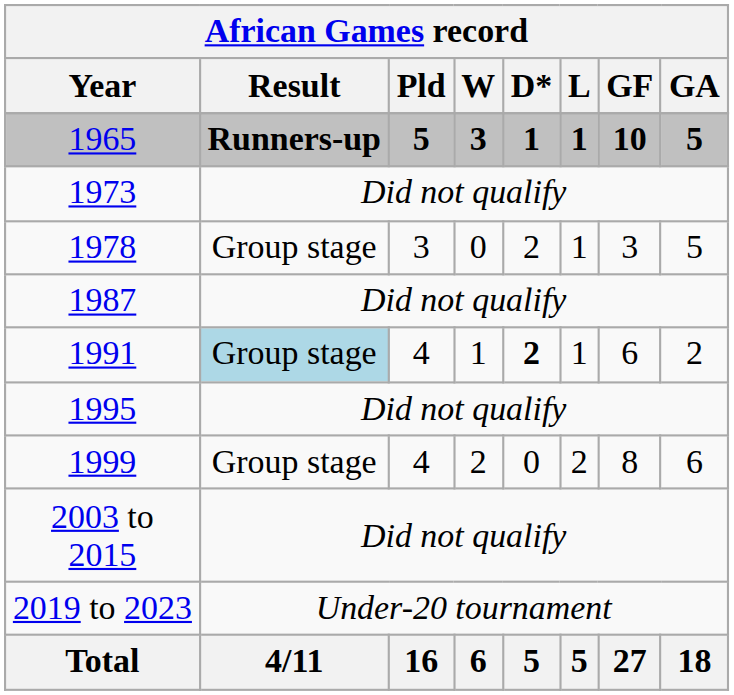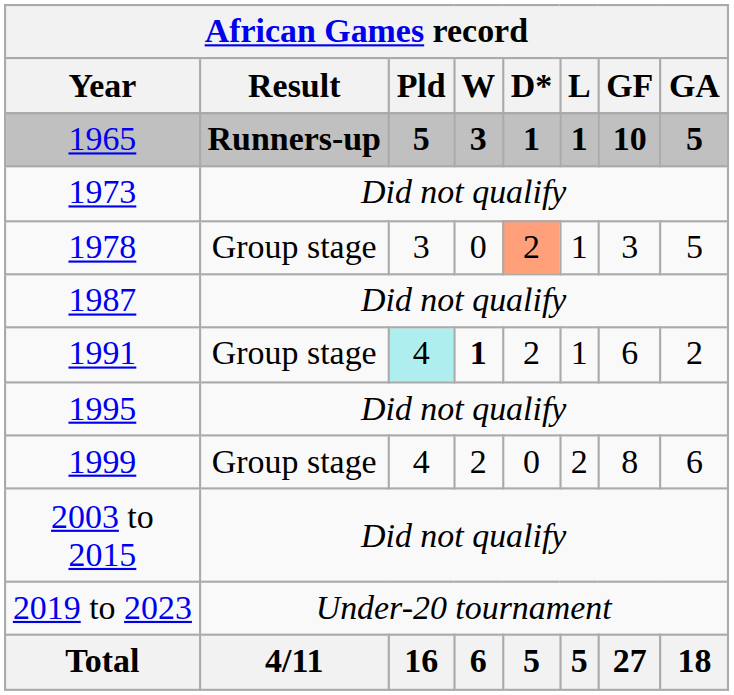1978 | D*: no background -> lightsalmon background
1991 | Result: lightblue background -> no background
1991 | Pld: no background -> paleturquoise background
1991 | W: normal -> bold
1991 | D*: bold -> normal
